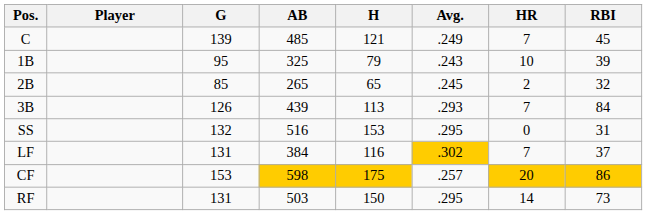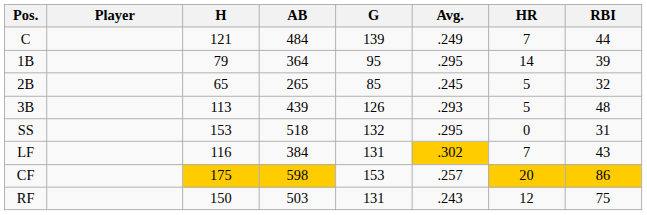columns swapped: G <-> H
C | AB: 485 -> 484
C | RBI: 45 -> 44
1B | AB: 325 -> 364
1B | Avg.: .243 -> .295
1B | HR: 10 -> 14
2B | HR: 2 -> 5
3B | HR: 7 -> 5
3B | RBI: 84 -> 48
SS | AB: 516 -> 518
LF | RBI: 37 -> 43
RF | Avg.: .295 -> .243
RF | HR: 14 -> 12
RF | RBI: 73 -> 75
